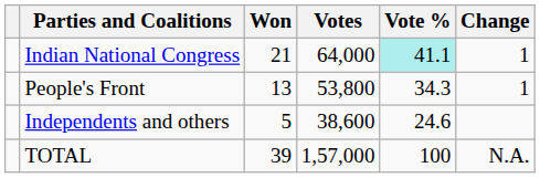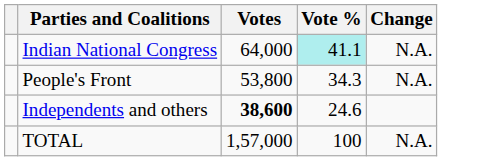- column: Won | 21 | 13 | 5 | 39
Indian National Congress | Change: 1 -> N.A.
People's Front | Change: 1 -> N.A.
Independents and others | Votes: normal -> bold
